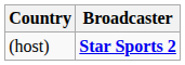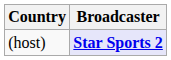(host) | Broadcaster: no background -> lavender background
